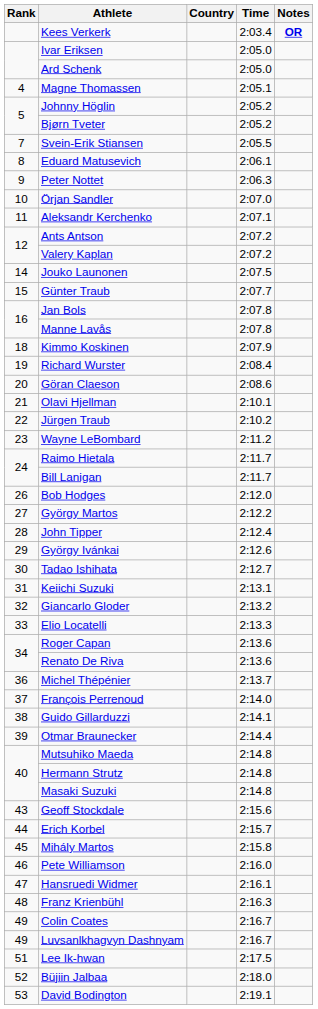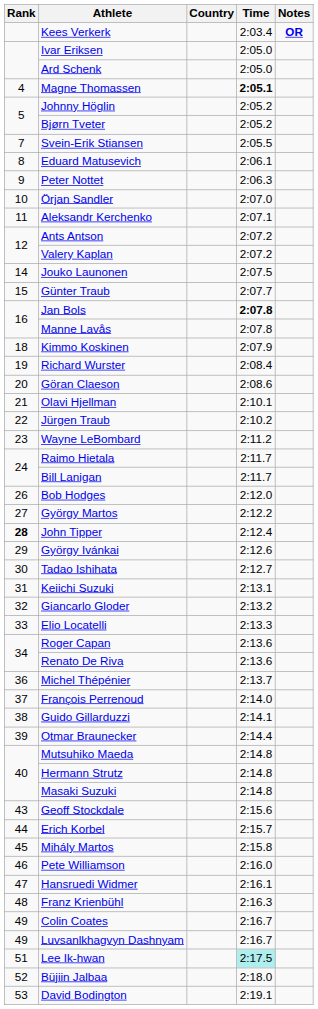Magne Thomassen | Time: normal -> bold
Jan Bols | Time: normal -> bold
John Tipper | Rank: normal -> bold
Lee Ik-hwan | Time: no background -> paleturquoise background
